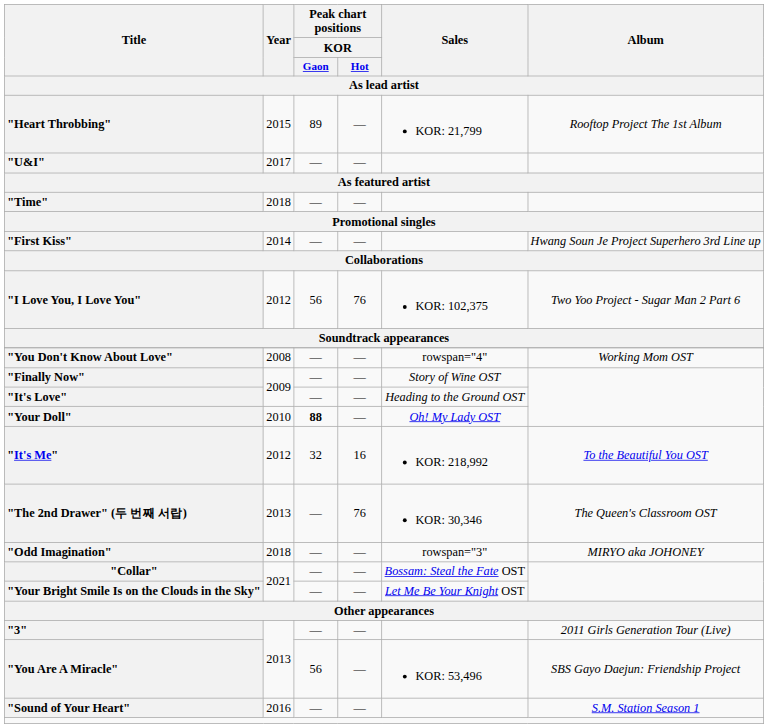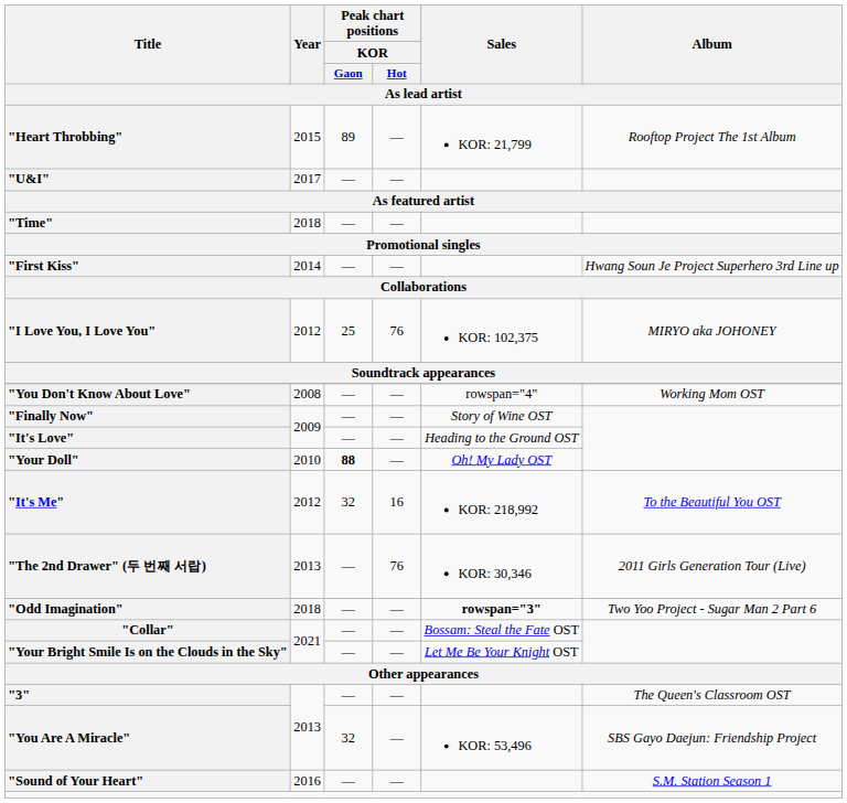"I Love You, I Love You" | Peak chart positions / KOR / Gaon / As lead artist: 56 -> 25
"I Love You, I Love You" | Album / As lead artist: Two Yoo Project - Sugar Man 2 Part 6 -> MIRYO aka JOHONEY
"The 2nd Drawer" (두 번째 서랍) | Album / As lead artist: The Queen's Classroom OST -> 2011 Girls Generation Tour (Live)
"Odd Imagination" | Sales / As lead artist: normal -> bold
"Odd Imagination" | Album / As lead artist: MIRYO aka JOHONEY -> Two Yoo Project - Sugar Man 2 Part 6
"3" | Album / As lead artist: 2011 Girls Generation Tour (Live) -> The Queen's Classroom OST
"You Are A Miracle" | Peak chart positions / KOR / Gaon / As lead artist: 56 -> 32
